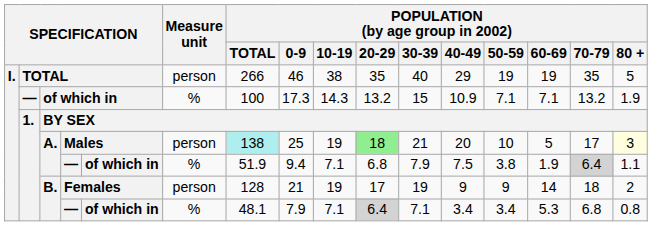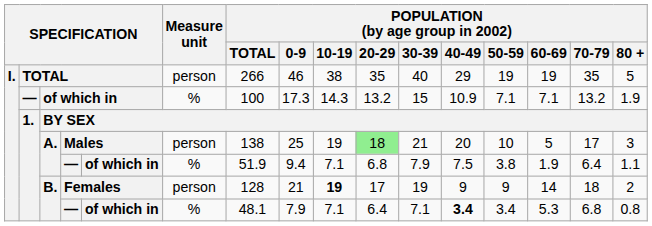Males | POPULATION (by age group in 2002) / TOTAL: paleturquoise background -> no background
Males | POPULATION (by age group in 2002) / 80 +: lightyellow background -> no background
A. / — | POPULATION (by age group in 2002) / 70-79: lightgrey background -> no background
Females | POPULATION (by age group in 2002) / 10-19: normal -> bold
B. / — | POPULATION (by age group in 2002) / 20-29: lightgrey background -> no background
B. / — | POPULATION (by age group in 2002) / 40-49: normal -> bold
